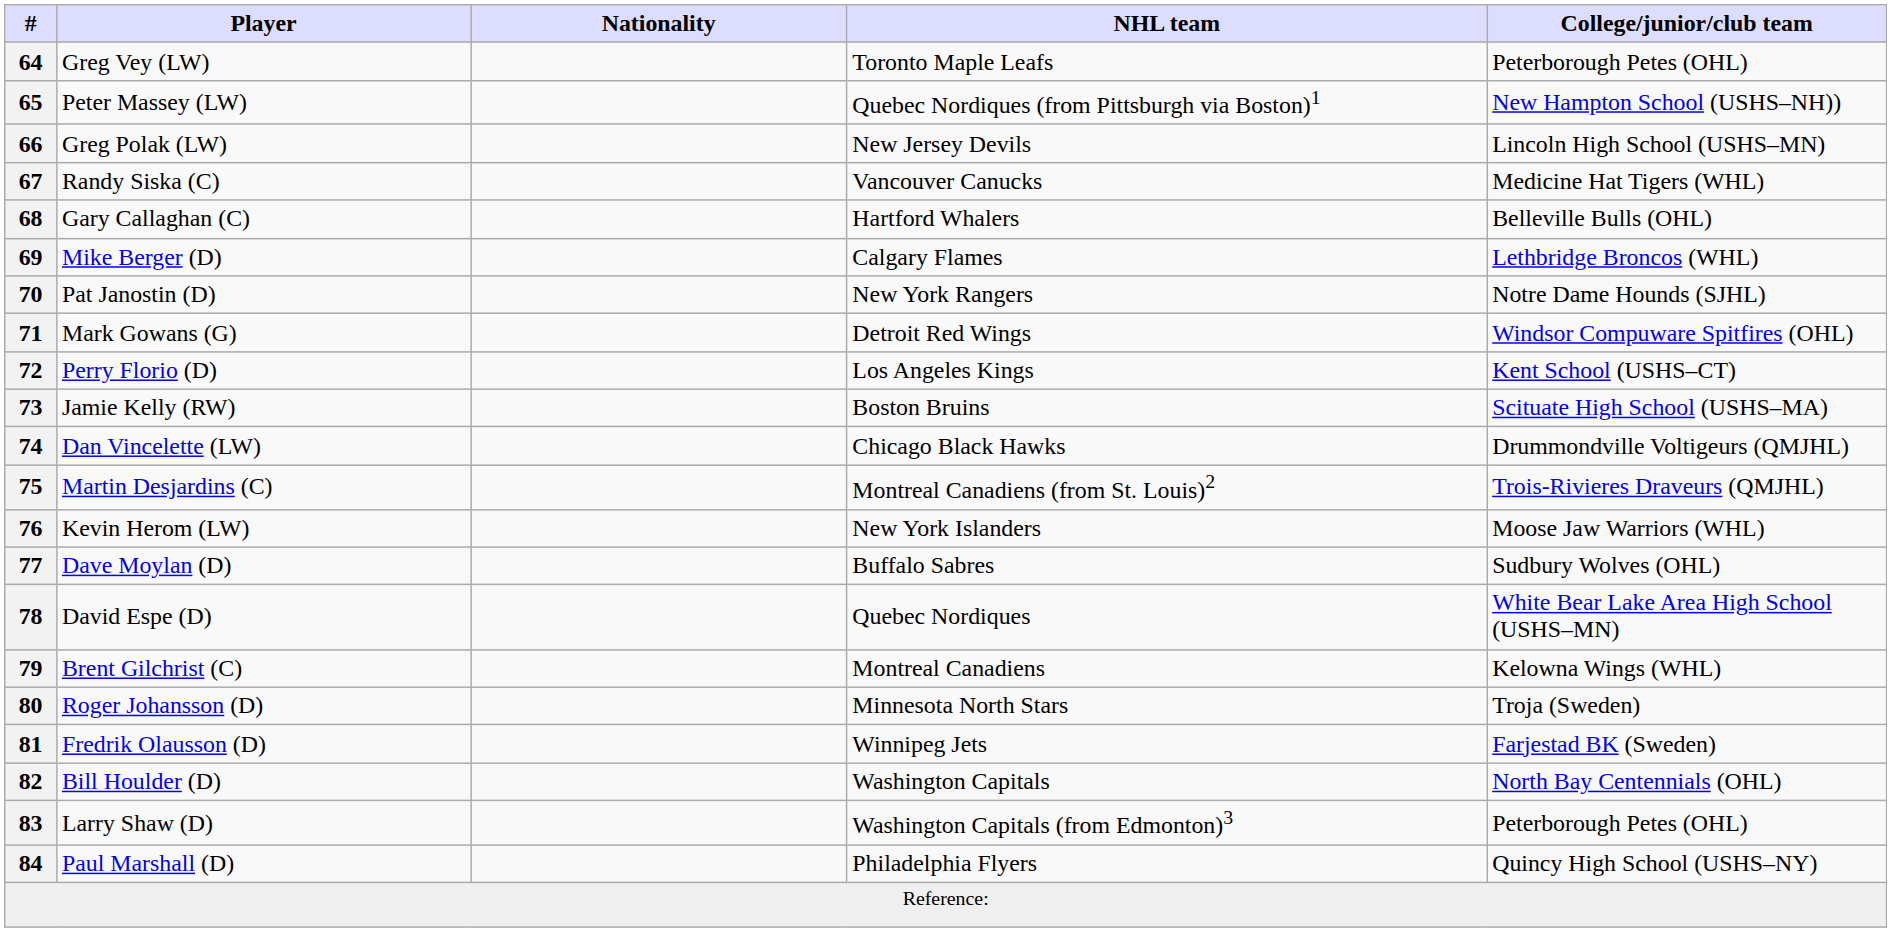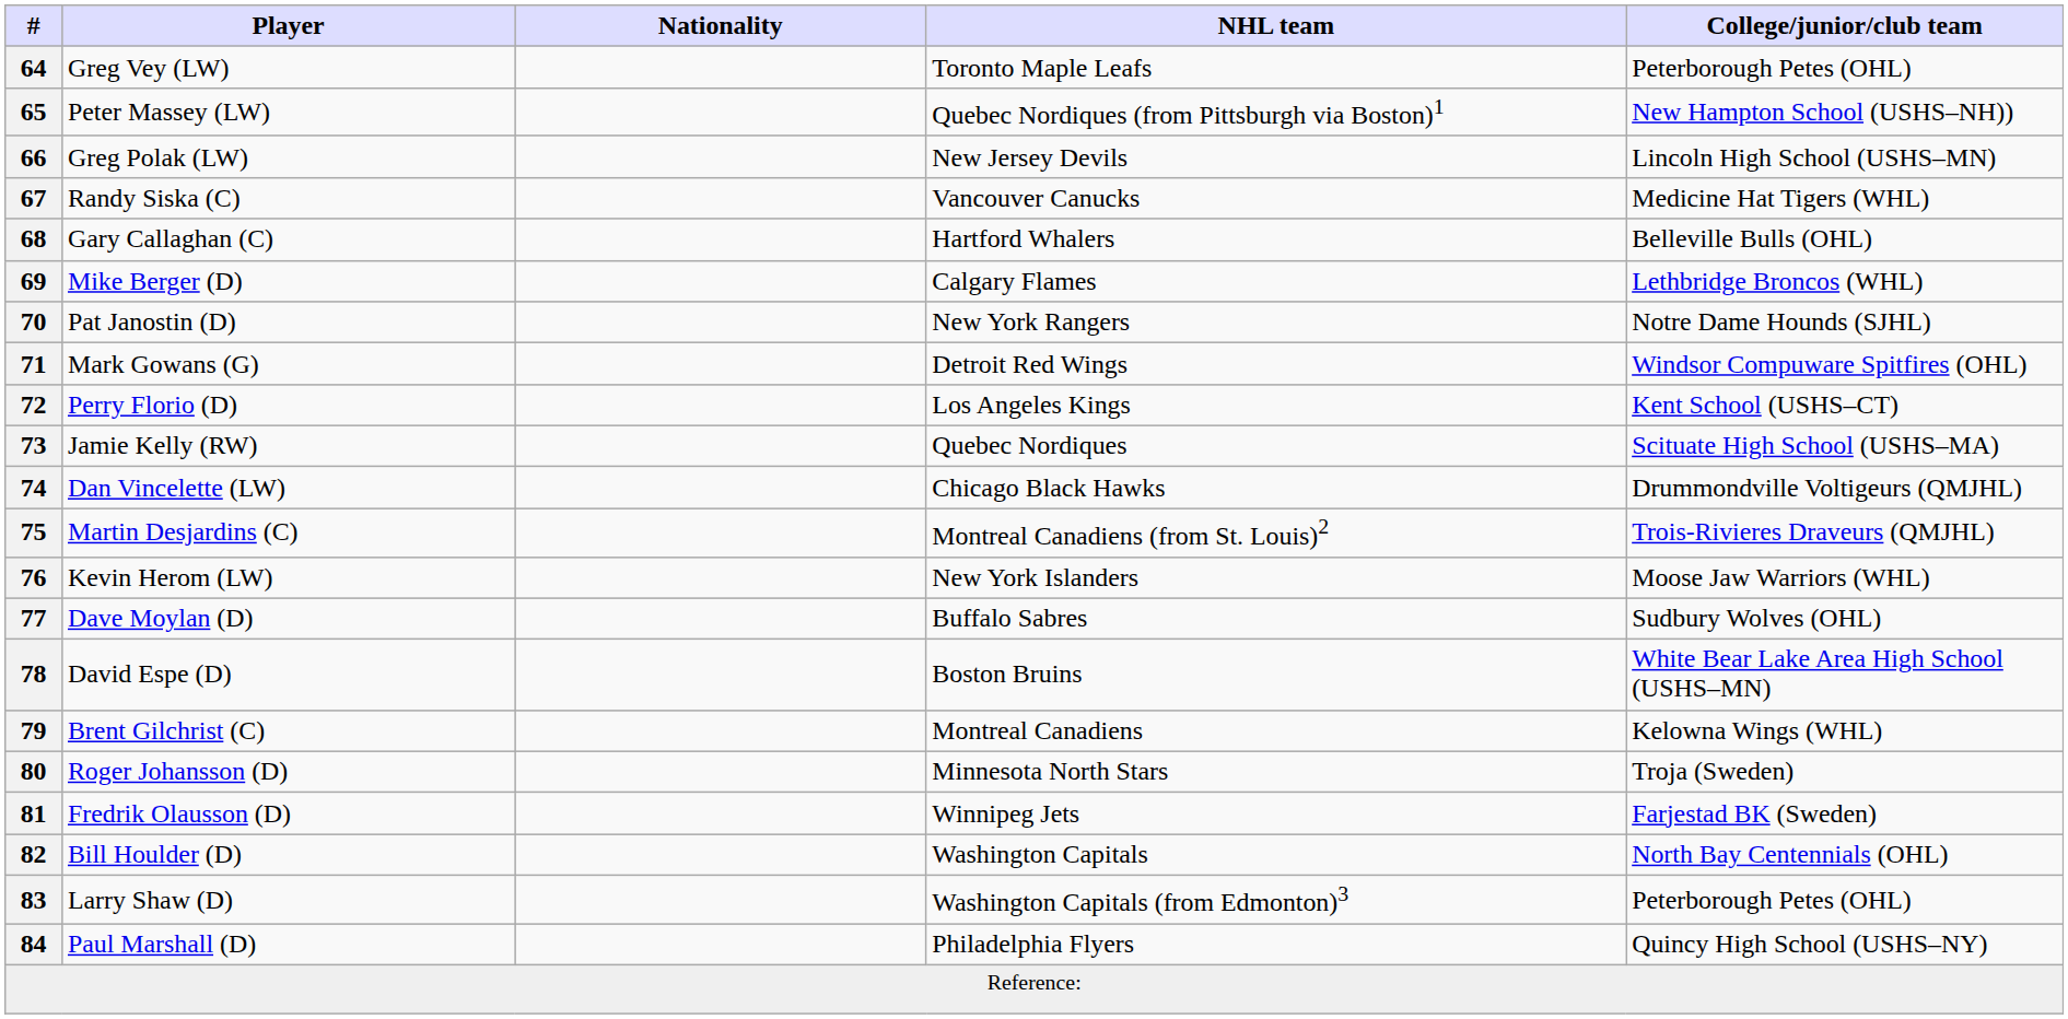73 | NHL team: Boston Bruins -> Quebec Nordiques
78 | NHL team: Quebec Nordiques -> Boston Bruins
